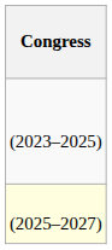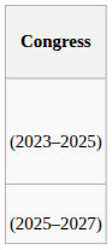row 3 | column 1: lightyellow background -> no background
